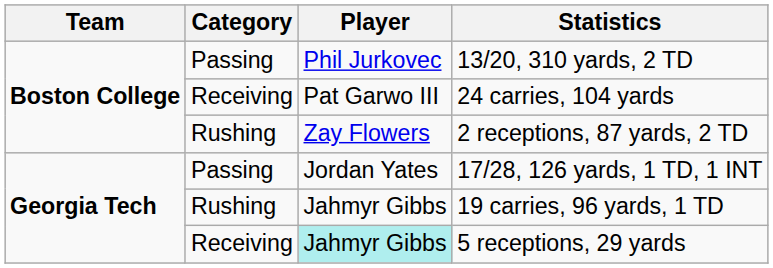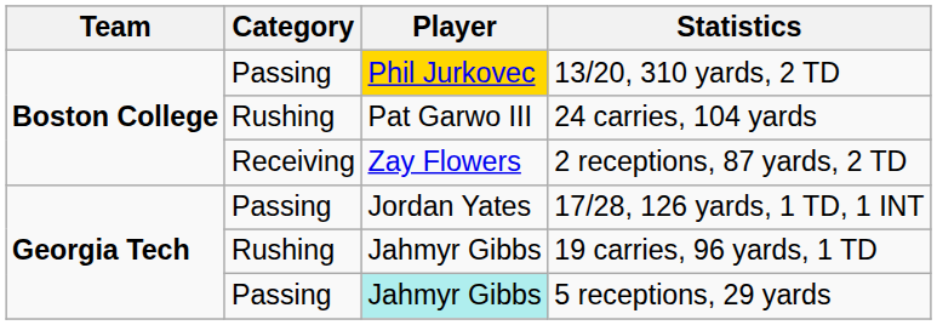13/20, 310 yards, 2 TD | Player: no background -> gold background
24 carries, 104 yards | Category: Receiving -> Rushing
2 receptions, 87 yards, 2 TD | Category: Rushing -> Receiving
5 receptions, 29 yards | Category: Receiving -> Passing
